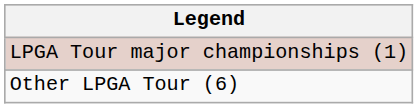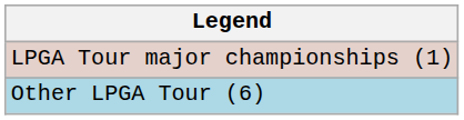row 3 | column 1: no background -> lightblue background
